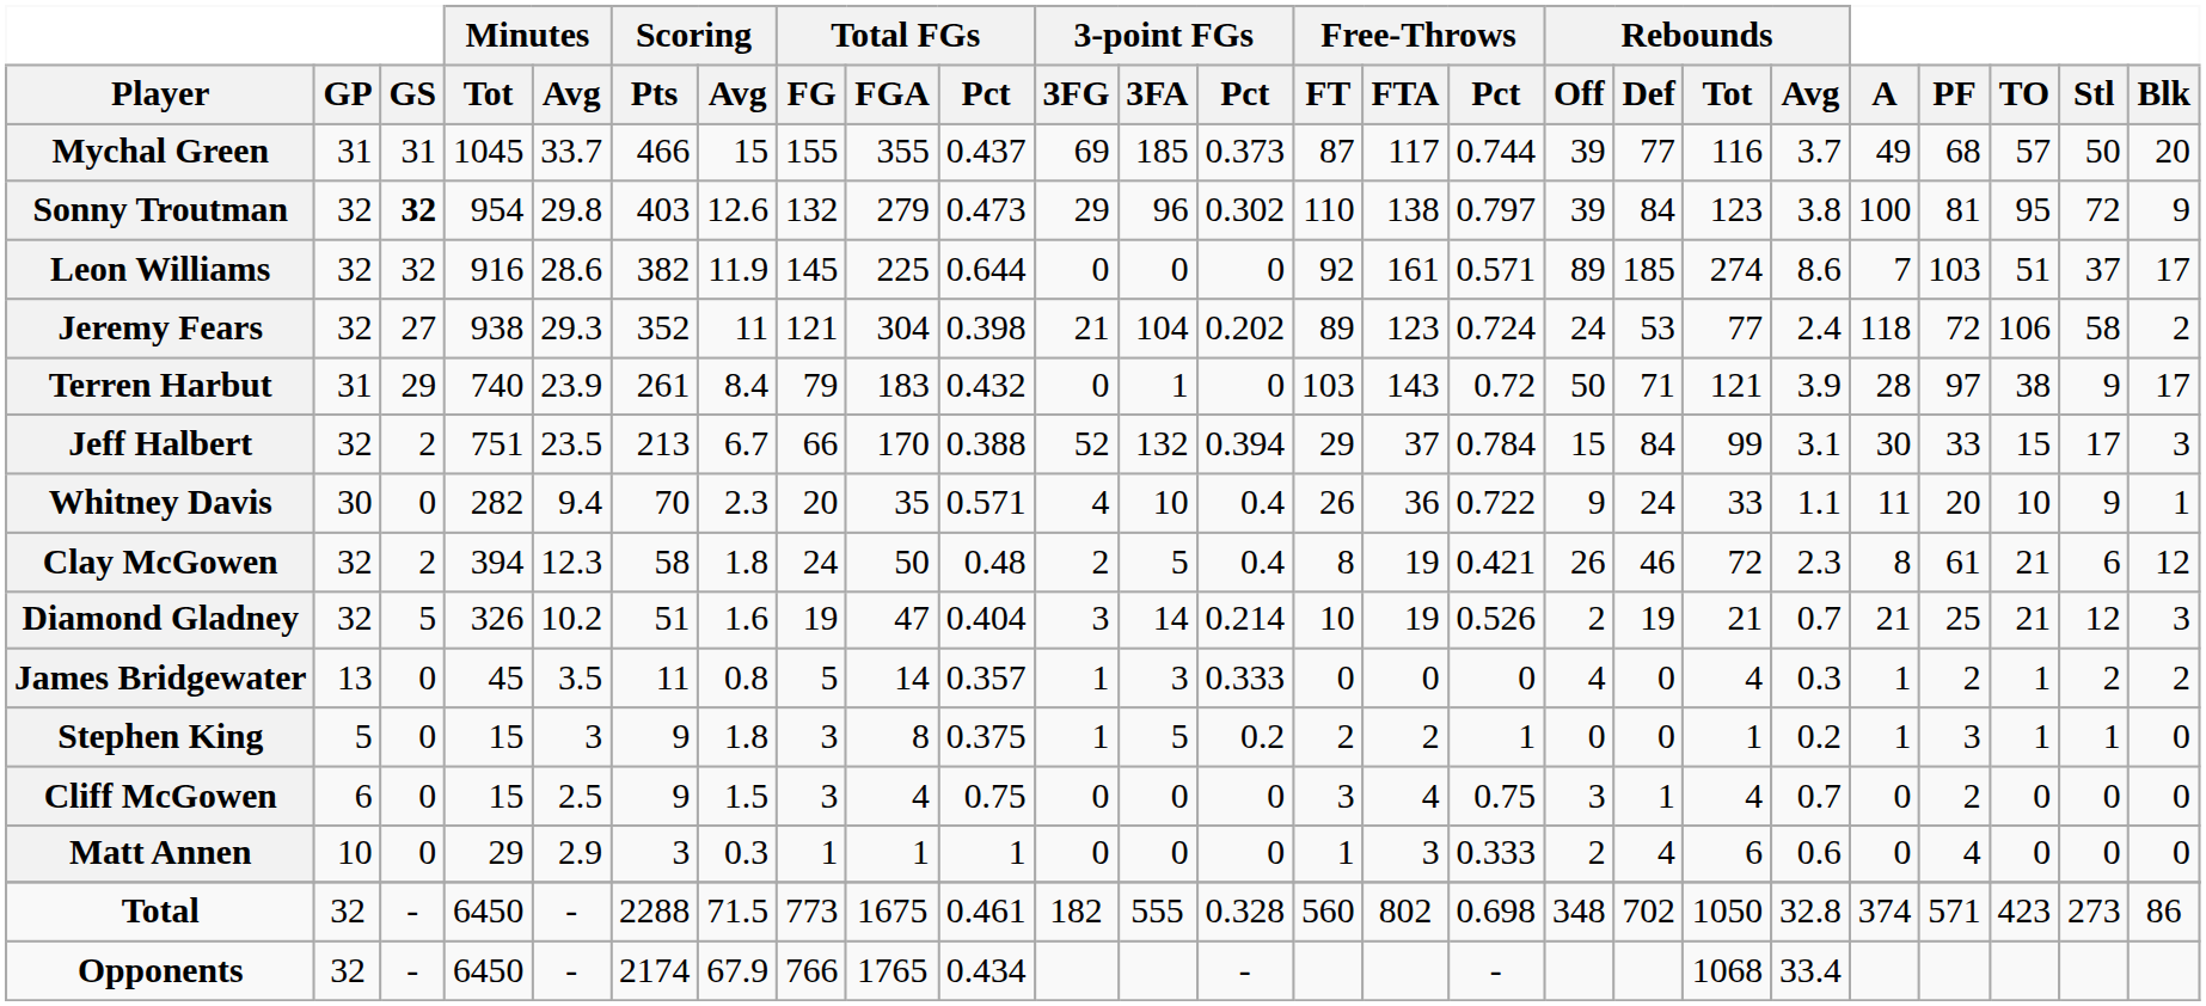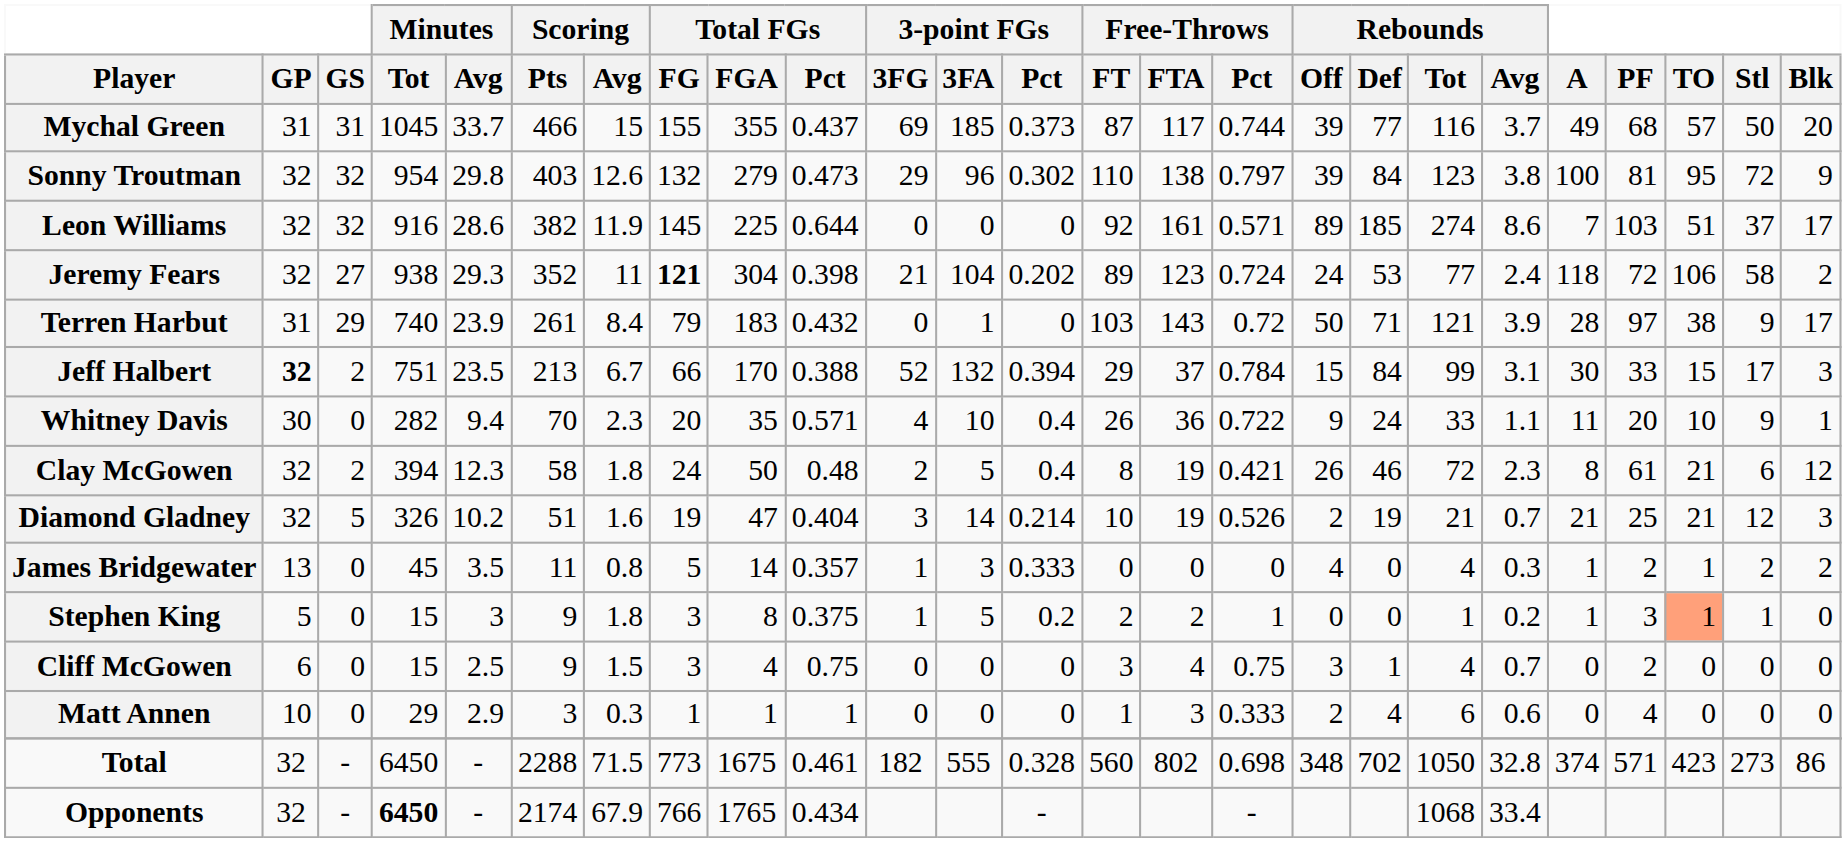Sonny Troutman | GS: bold -> normal
Jeremy Fears | Total FGs / FG: normal -> bold
Jeff Halbert | GP: normal -> bold
Stephen King | TO: no background -> lightsalmon background
Opponents | Minutes / Tot: normal -> bold
